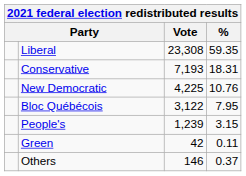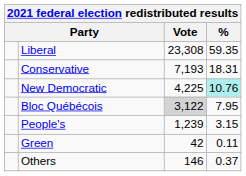New Democratic | %: no background -> paleturquoise background
Bloc Québécois | Vote: no background -> lightgrey background
